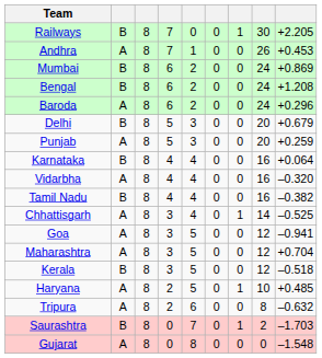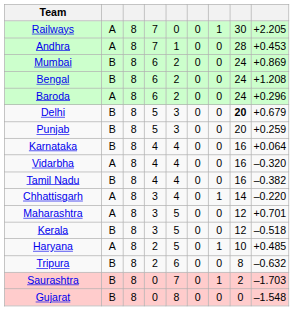Railways | column 2: B -> A
Andhra | column 8: 26 -> 28
Delhi | column 8: normal -> bold
Punjab | column 2: A -> B
Chhattisgarh | column 9: –0.525 -> –0.220
- row: Goa | A | 8 | 3 | 5 | 0 | 0 | 12 | –0.941
Maharashtra | column 9: +0.704 -> +0.701
Tripura | column 2: A -> B
Gujarat | column 2: A -> B
